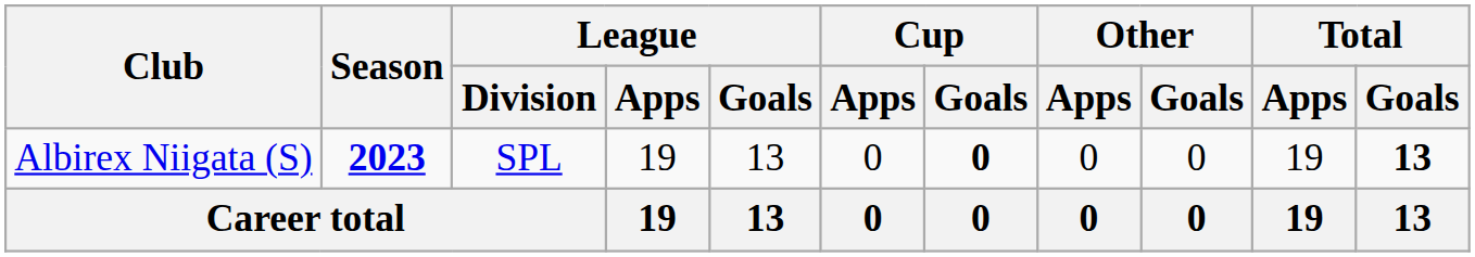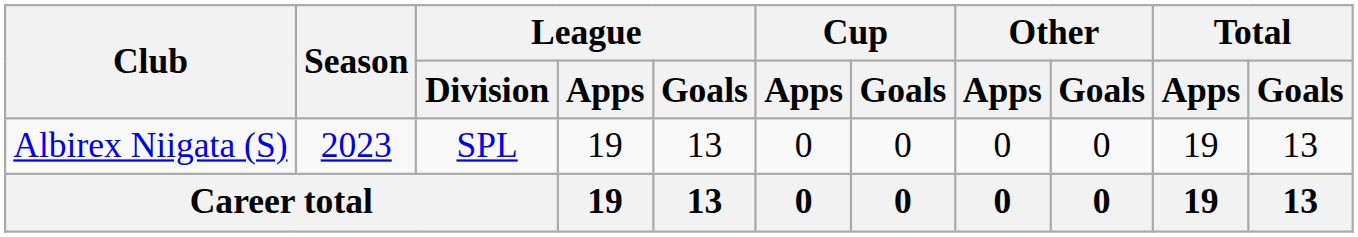Albirex Niigata (S) | Season: bold -> normal
Albirex Niigata (S) | Cup / Goals: bold -> normal
Albirex Niigata (S) | Total / Goals: bold -> normal
